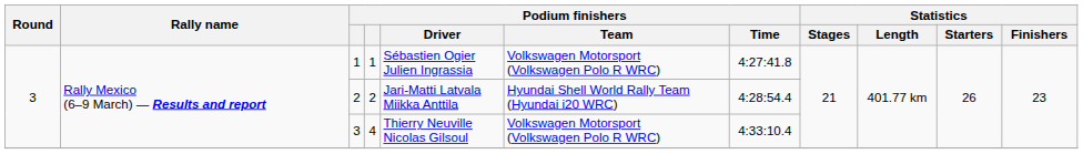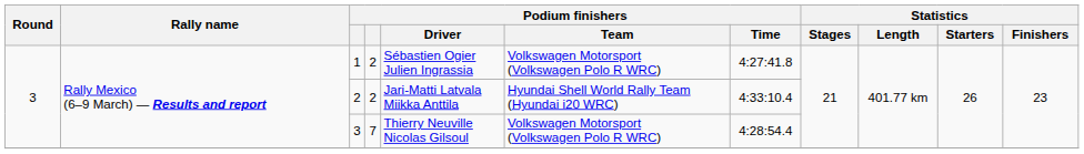row 3 | column 4: 1 -> 2
row 4 | Podium finishers / Time: 4:28:54.4 -> 4:33:10.4
row 5 | column 4: 4 -> 7
row 5 | Podium finishers / Time: 4:33:10.4 -> 4:28:54.4
